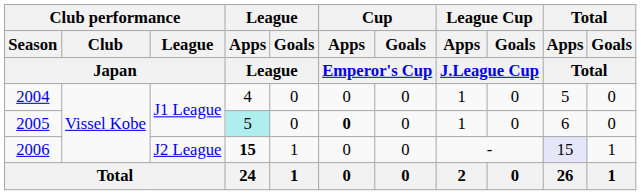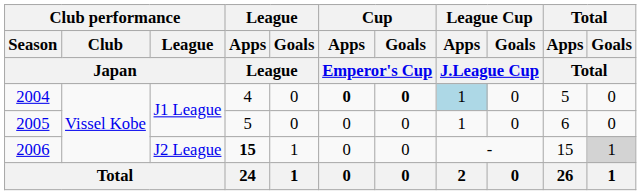2004 | Cup / Apps / Emperor's Cup: normal -> bold
2004 | Cup / Goals / Emperor's Cup: normal -> bold
2004 | League Cup / Apps / J.League Cup: no background -> lightblue background
2005 | League / Apps / League: paleturquoise background -> no background
2005 | Cup / Apps / Emperor's Cup: bold -> normal
2006 | Total / Apps / Total: lavender background -> no background
2006 | Total / Goals / Total: no background -> lightgrey background
